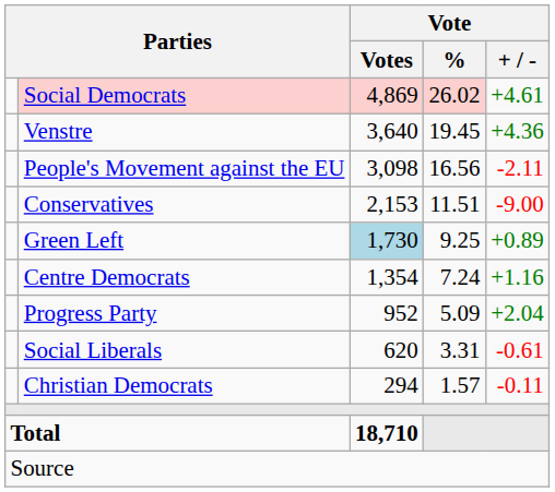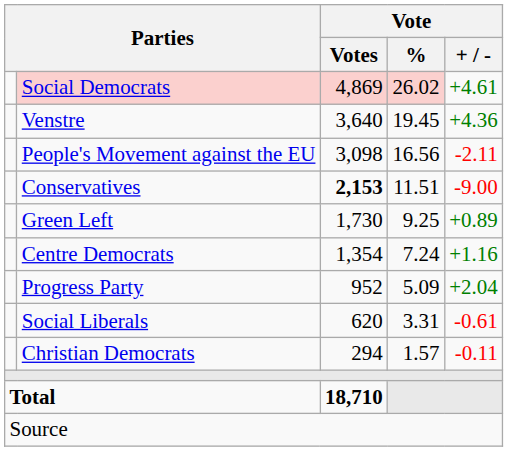Conservatives | Vote / Votes: normal -> bold
Green Left | Vote / Votes: lightblue background -> no background
